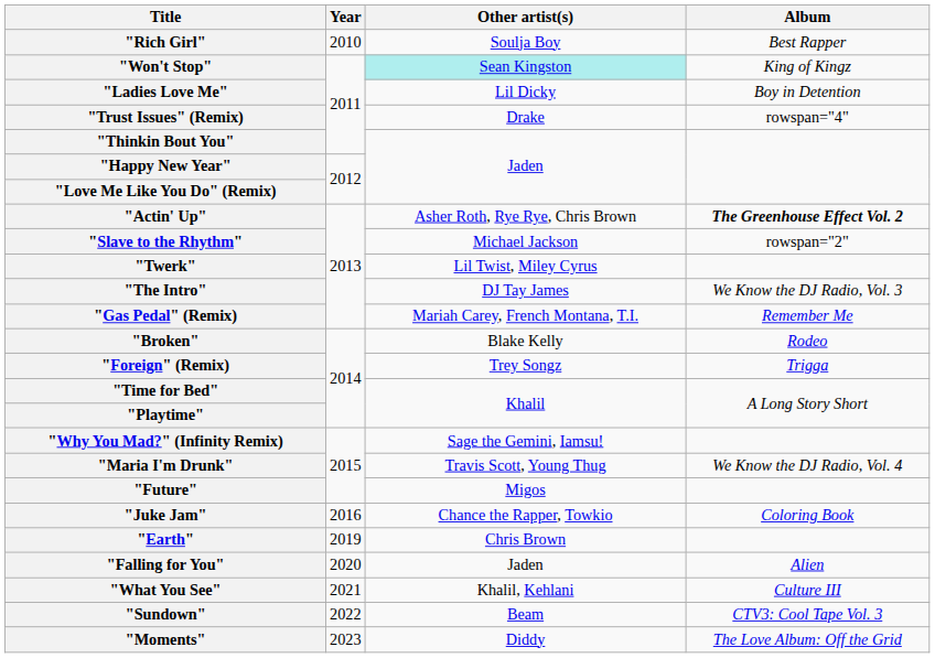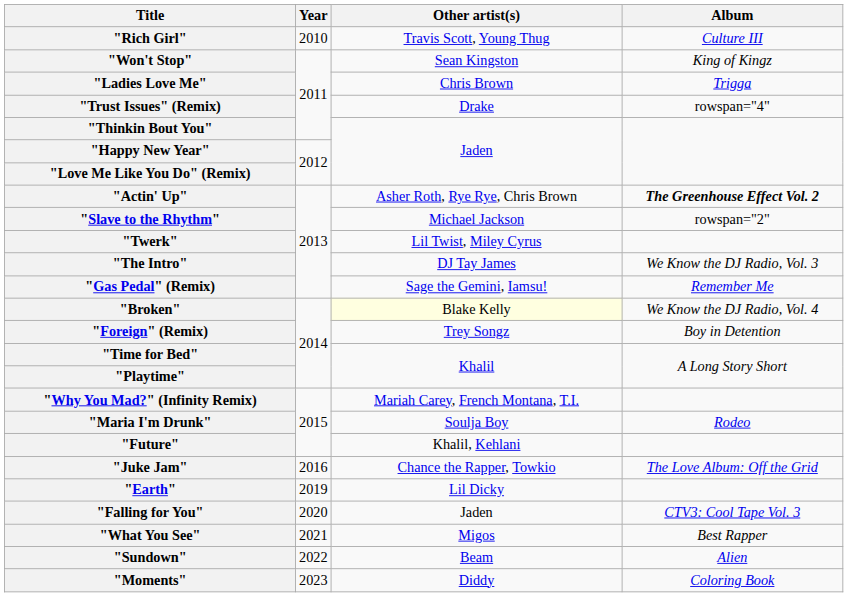"Rich Girl" | Other artist(s): Soulja Boy -> Travis Scott, Young Thug
"Rich Girl" | Album: Best Rapper -> Culture III
"Won't Stop" | Other artist(s): paleturquoise background -> no background
"Ladies Love Me" | Other artist(s): Lil Dicky -> Chris Brown
"Ladies Love Me" | Album: Boy in Detention -> Trigga
"Gas Pedal" (Remix) | Other artist(s): Mariah Carey, French Montana, T.I. -> Sage the Gemini, Iamsu!
"Broken" | Other artist(s): no background -> lightyellow background
"Broken" | Album: Rodeo -> We Know the DJ Radio, Vol. 4
"Foreign" (Remix) | Album: Trigga -> Boy in Detention
"Why You Mad?" (Infinity Remix) | Other artist(s): Sage the Gemini, Iamsu! -> Mariah Carey, French Montana, T.I.
"Maria I'm Drunk" | Other artist(s): Travis Scott, Young Thug -> Soulja Boy
"Maria I'm Drunk" | Album: We Know the DJ Radio, Vol. 4 -> Rodeo
"Future" | Other artist(s): Migos -> Khalil, Kehlani
"Juke Jam" | Album: Coloring Book -> The Love Album: Off the Grid
"Earth" | Other artist(s): Chris Brown -> Lil Dicky
"Falling for You" | Album: Alien -> CTV3: Cool Tape Vol. 3
"What You See" | Other artist(s): Khalil, Kehlani -> Migos
"What You See" | Album: Culture III -> Best Rapper
"Sundown" | Album: CTV3: Cool Tape Vol. 3 -> Alien
"Moments" | Album: The Love Album: Off the Grid -> Coloring Book
